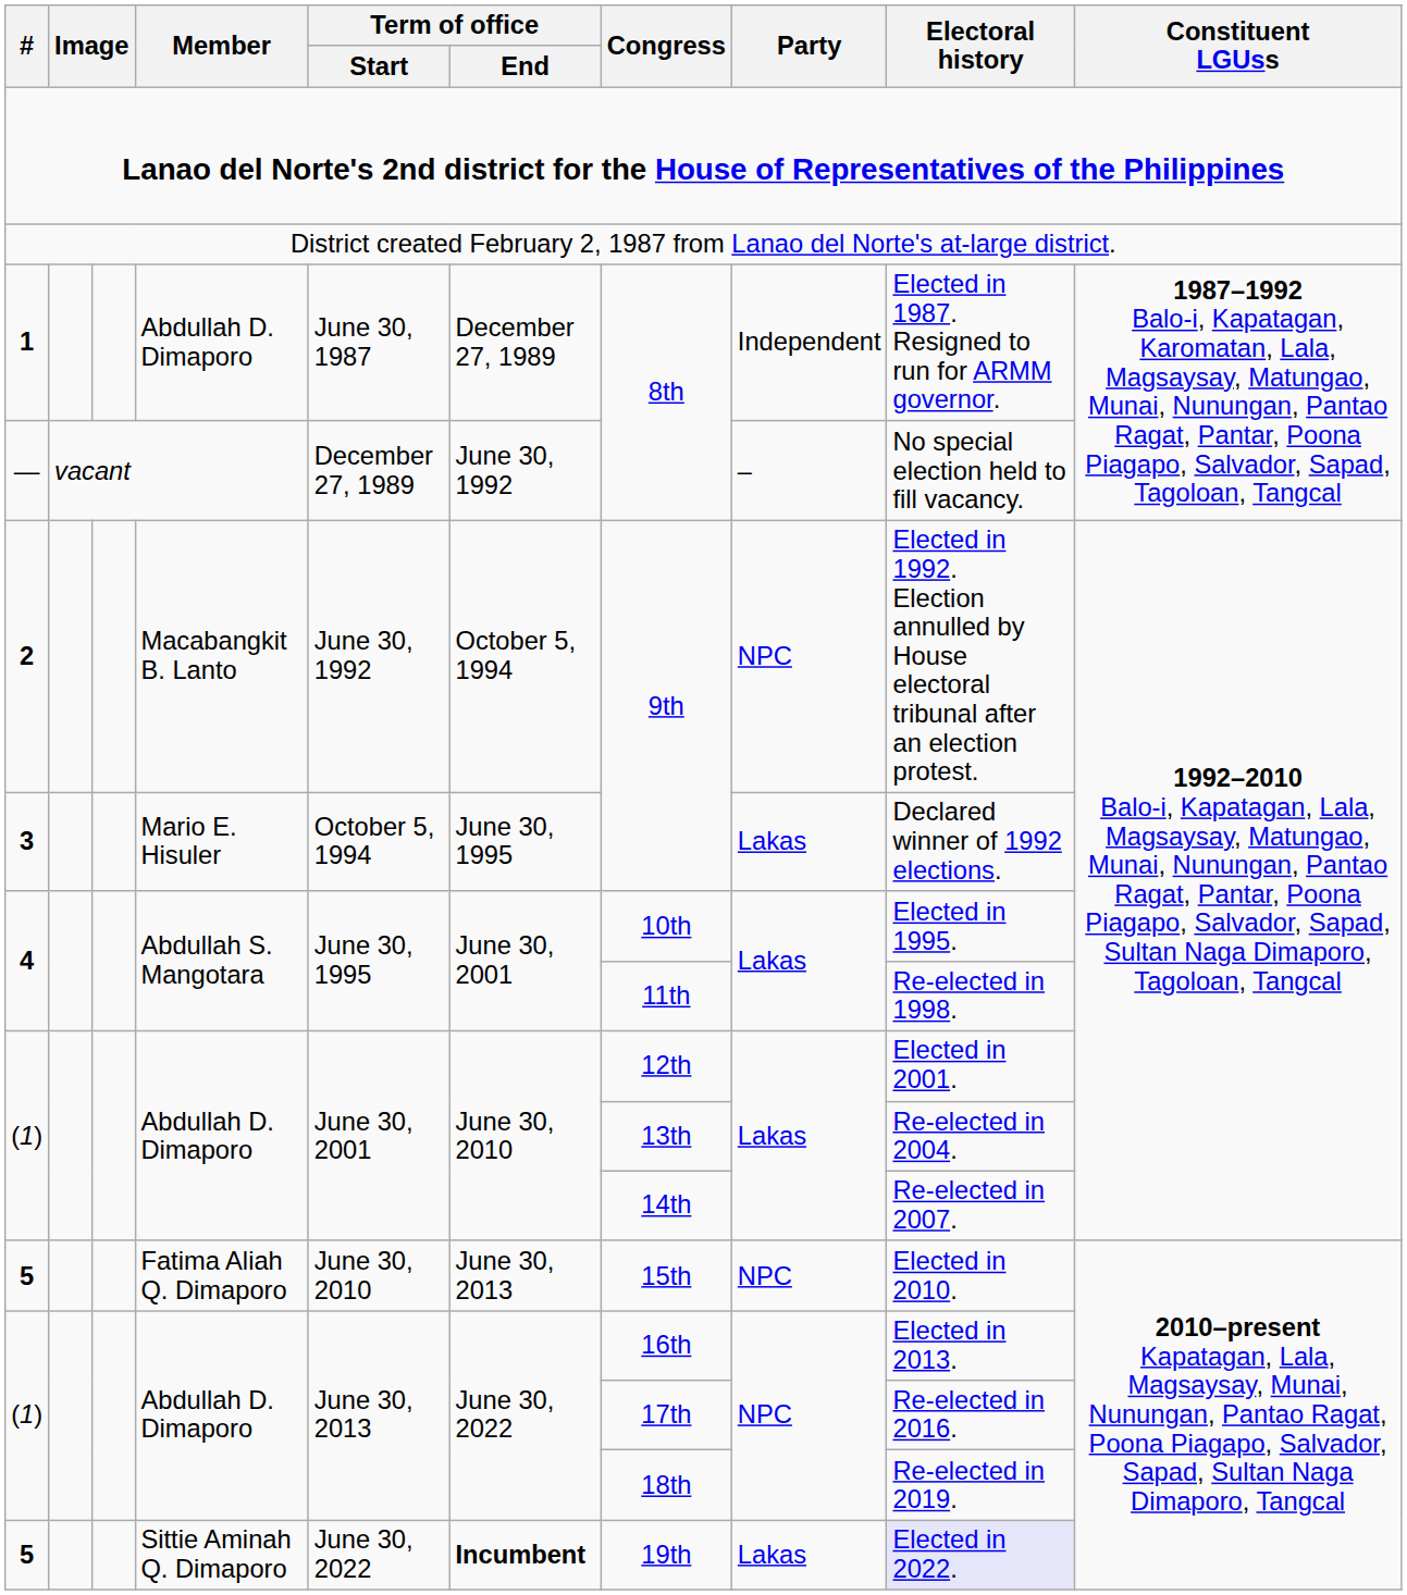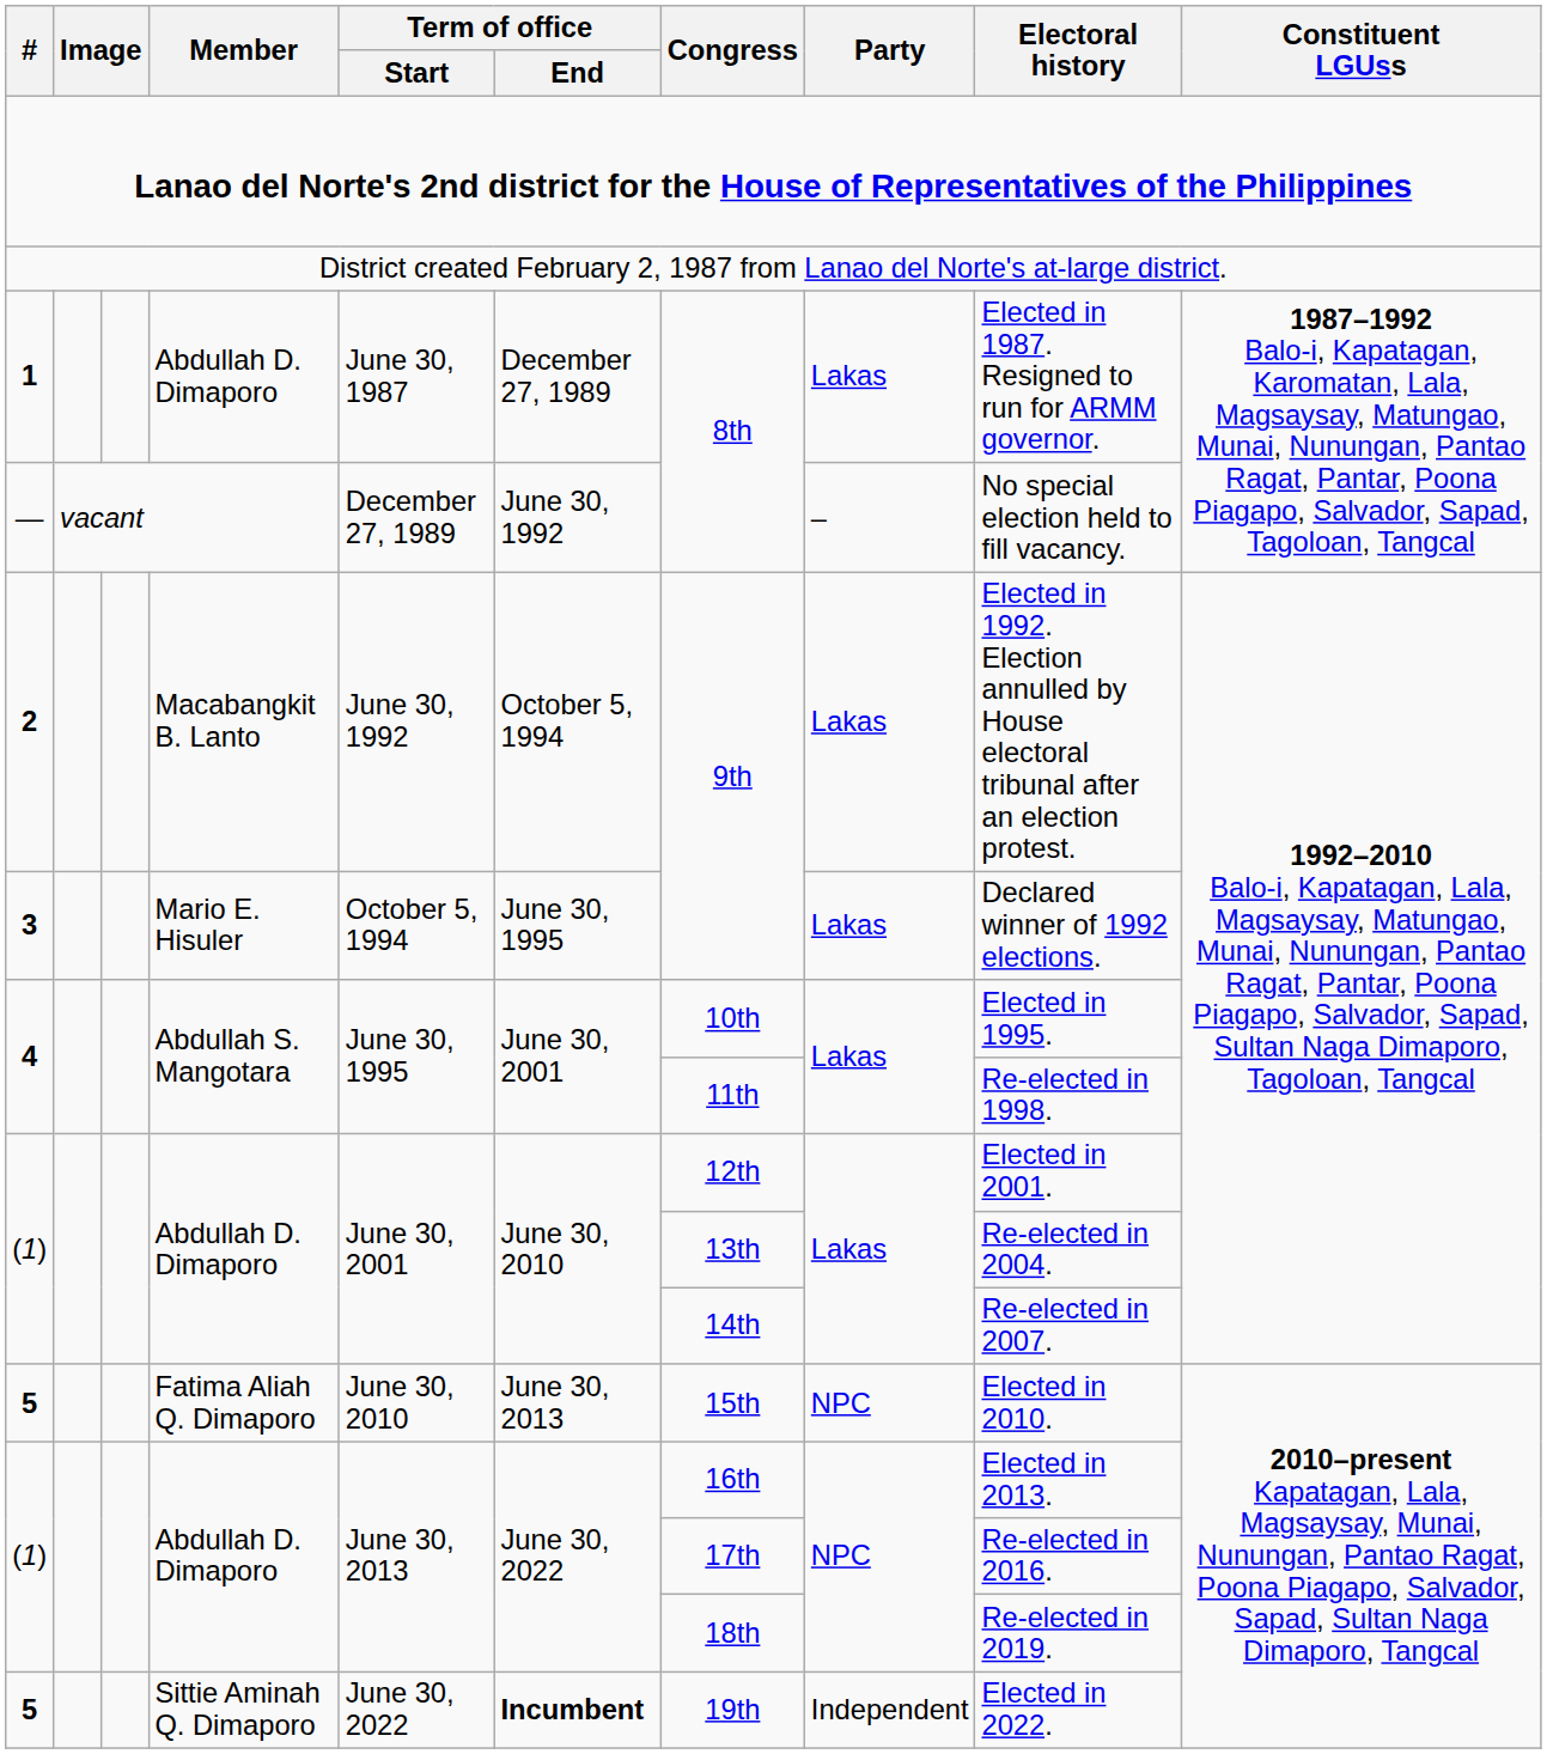1 | Party: Independent -> Lakas
2 | Party: NPC -> Lakas
5 / Sittie Aminah Q. Dimaporo | Party: Lakas -> Independent
5 / Sittie Aminah Q. Dimaporo | Electoral history: lavender background -> no background
